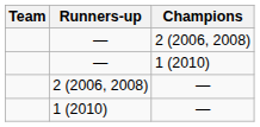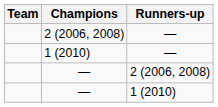columns swapped: Champions <-> Runners-up
